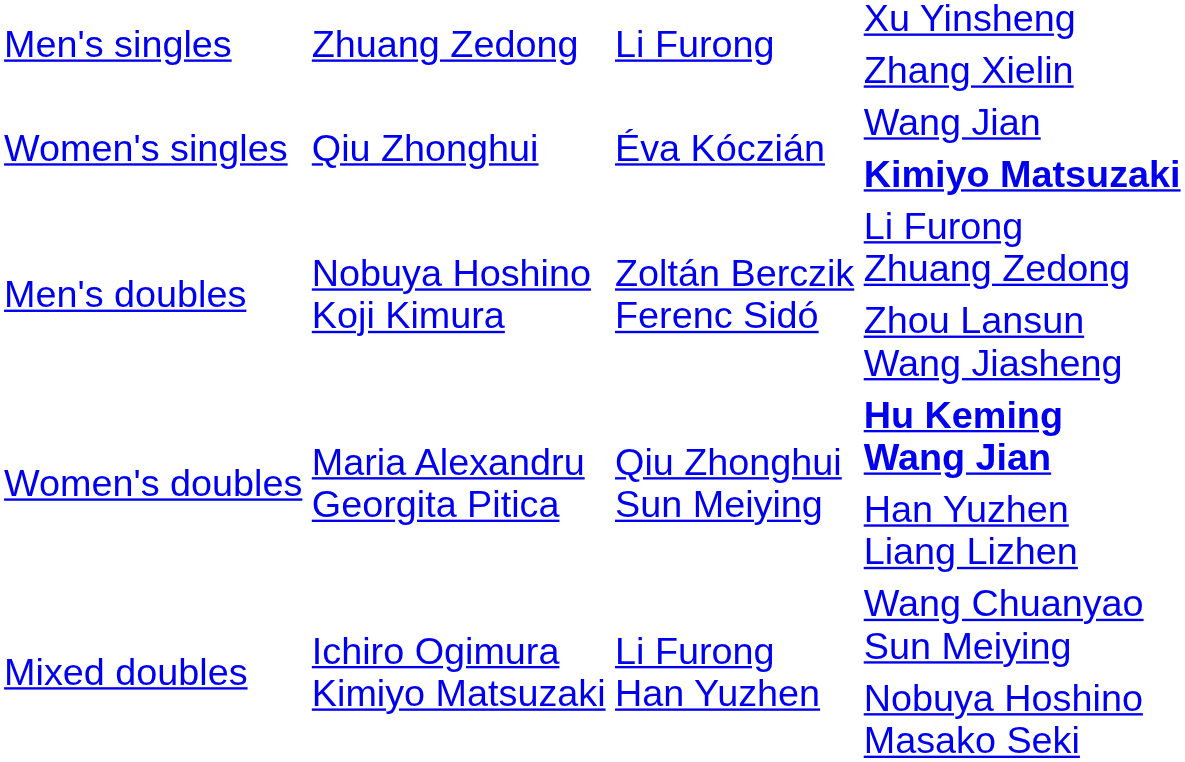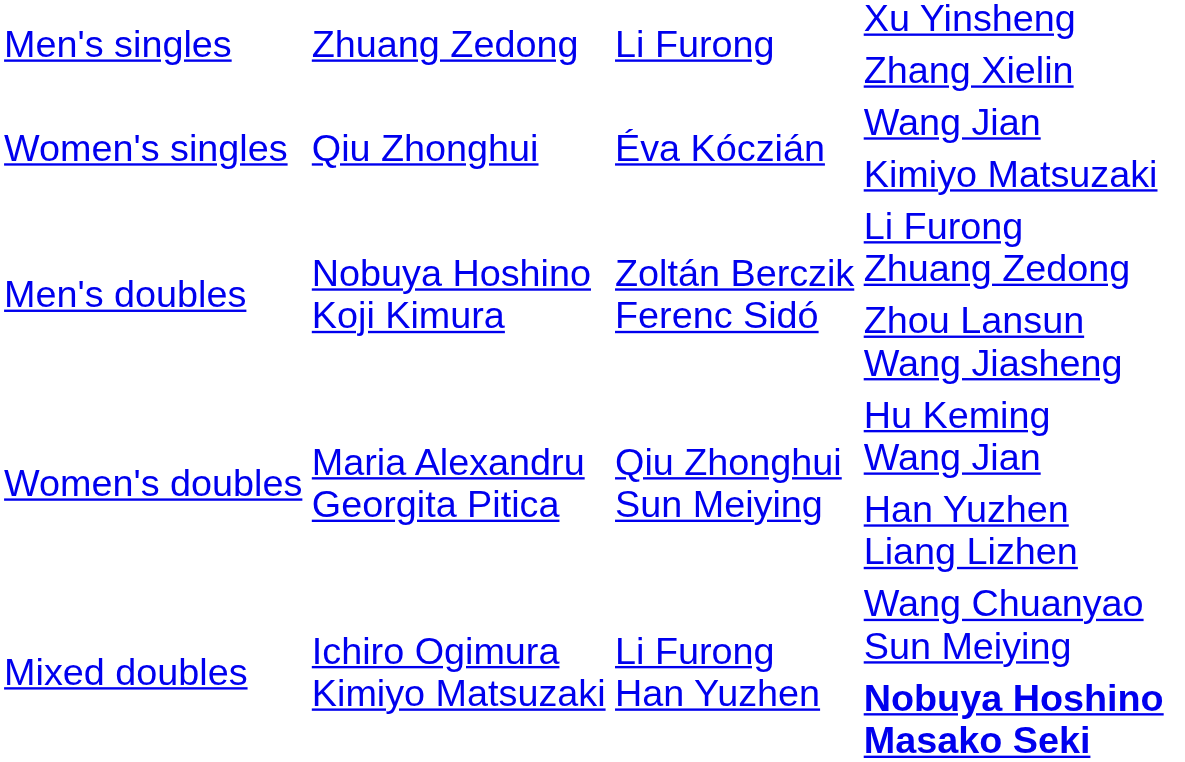Kimiyo Matsuzaki | column 4: bold -> normal
Hu Keming Wang Jian | column 4: bold -> normal
Nobuya Hoshino Masako Seki | column 4: normal -> bold
